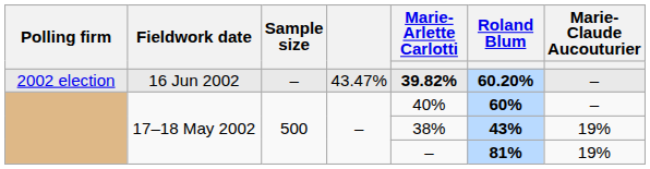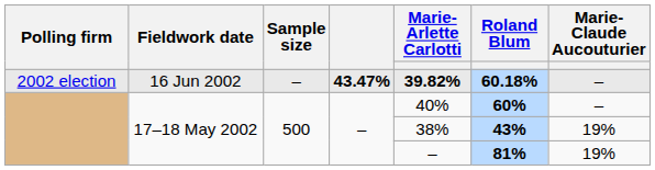2002 election | column 4: normal -> bold
2002 election | Roland Blum: 60.20% -> 60.18%
